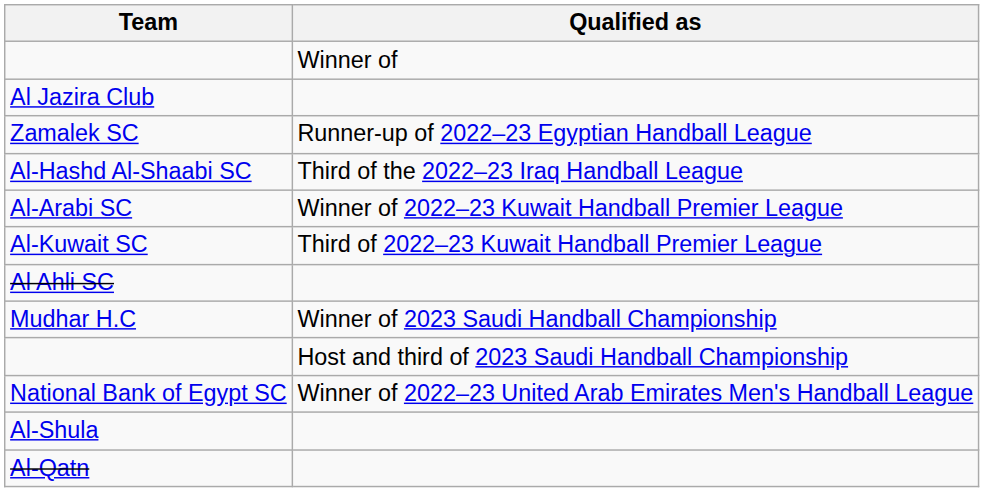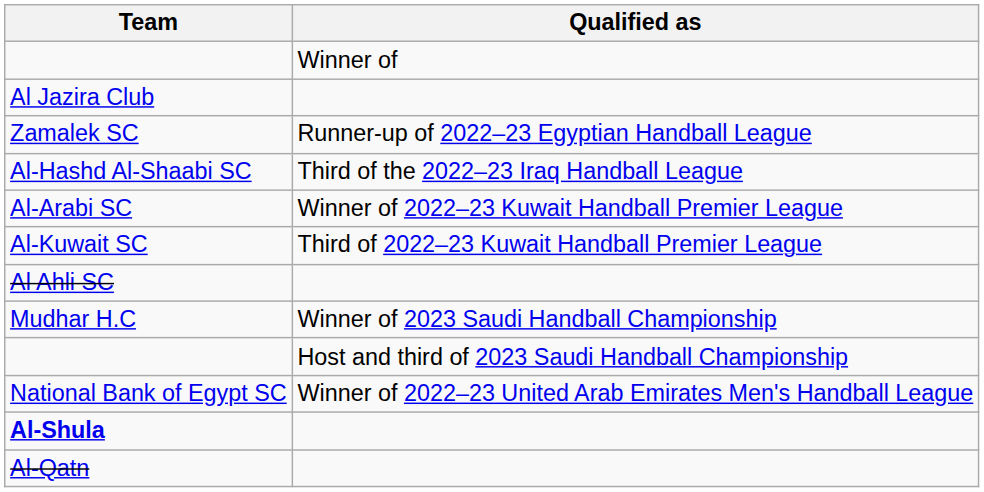row 12 | Team: normal -> bold
